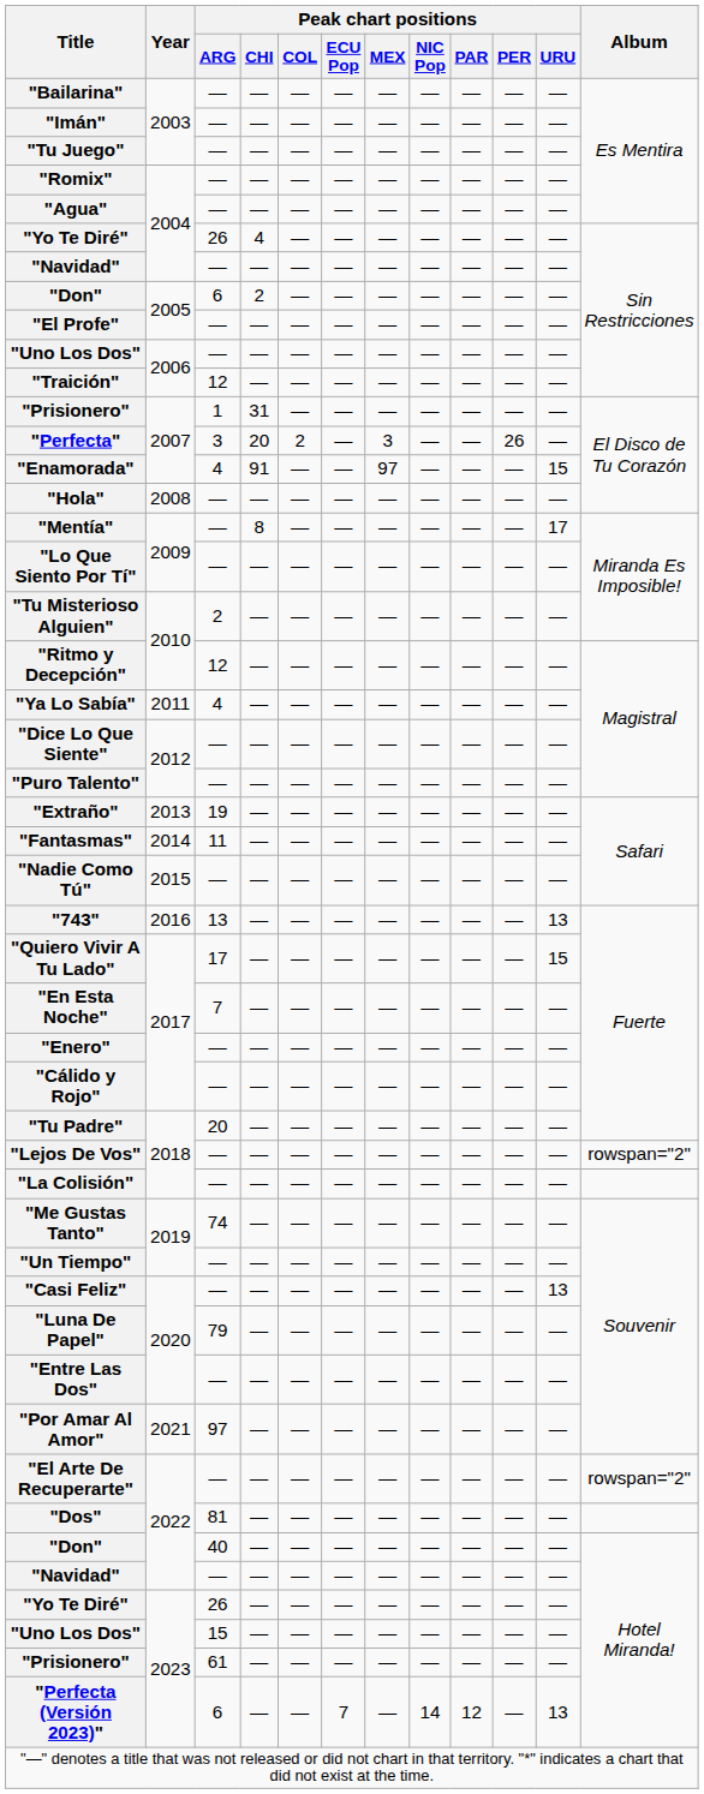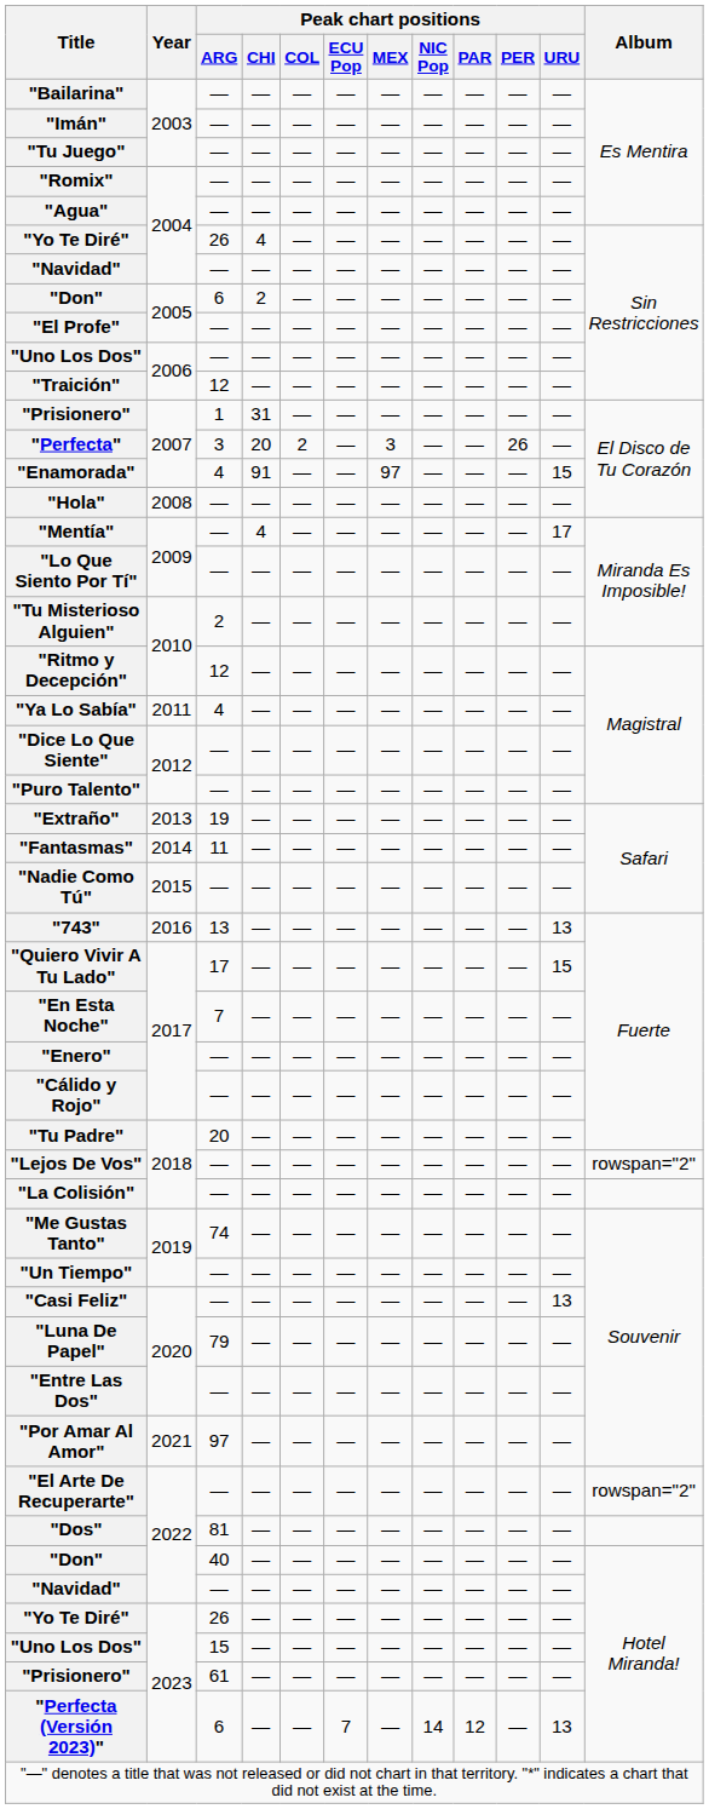"Mentía" | Peak chart positions / CHI: 8 -> 4
